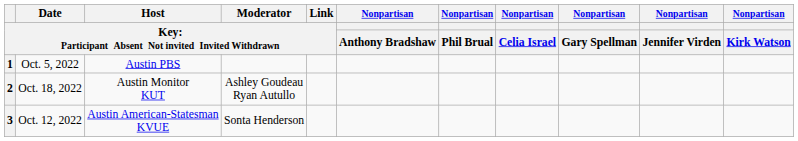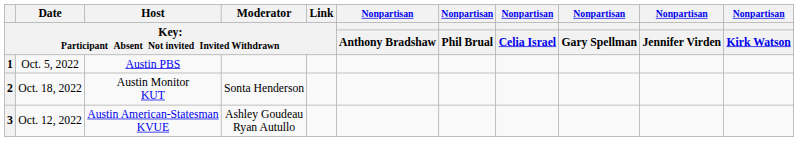2 | column 4: Ashley Goudeau Ryan Autullo -> Sonta Henderson
3 | column 4: Sonta Henderson -> Ashley Goudeau Ryan Autullo
